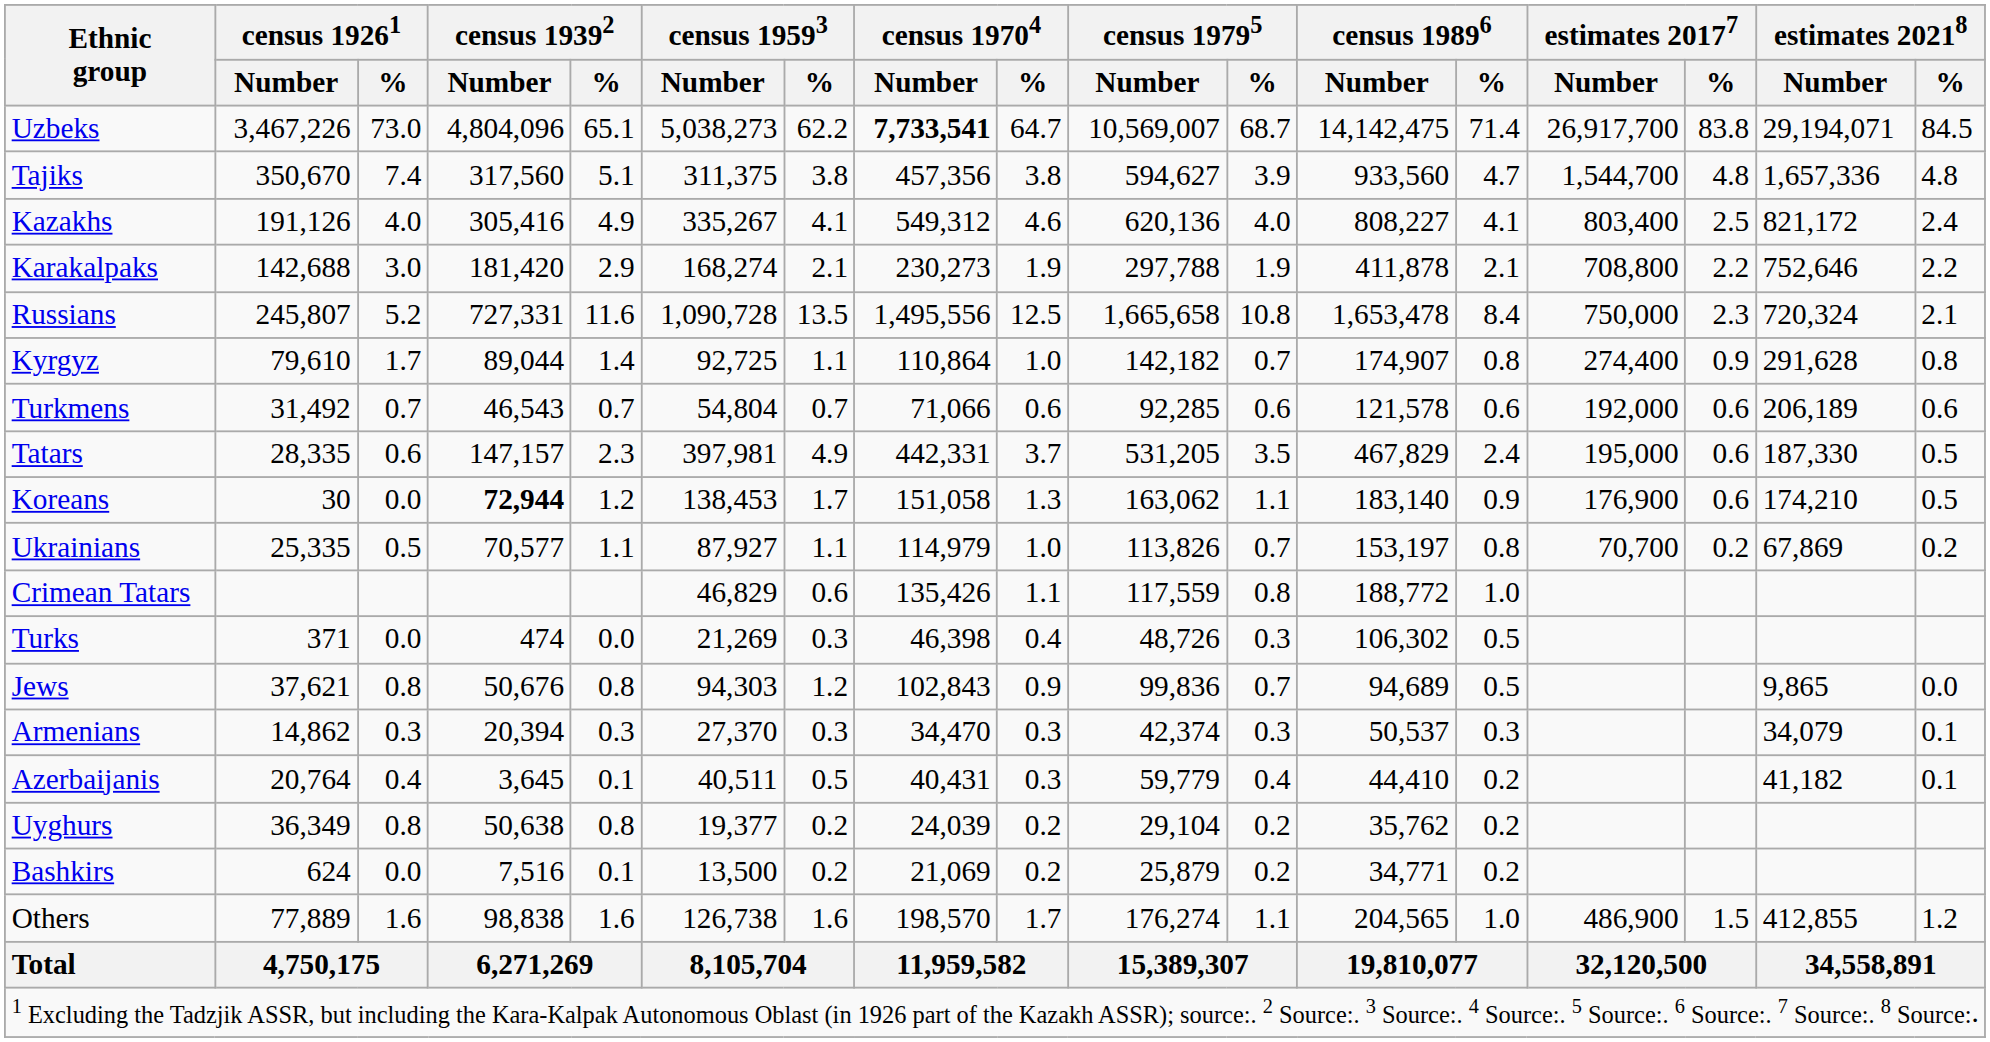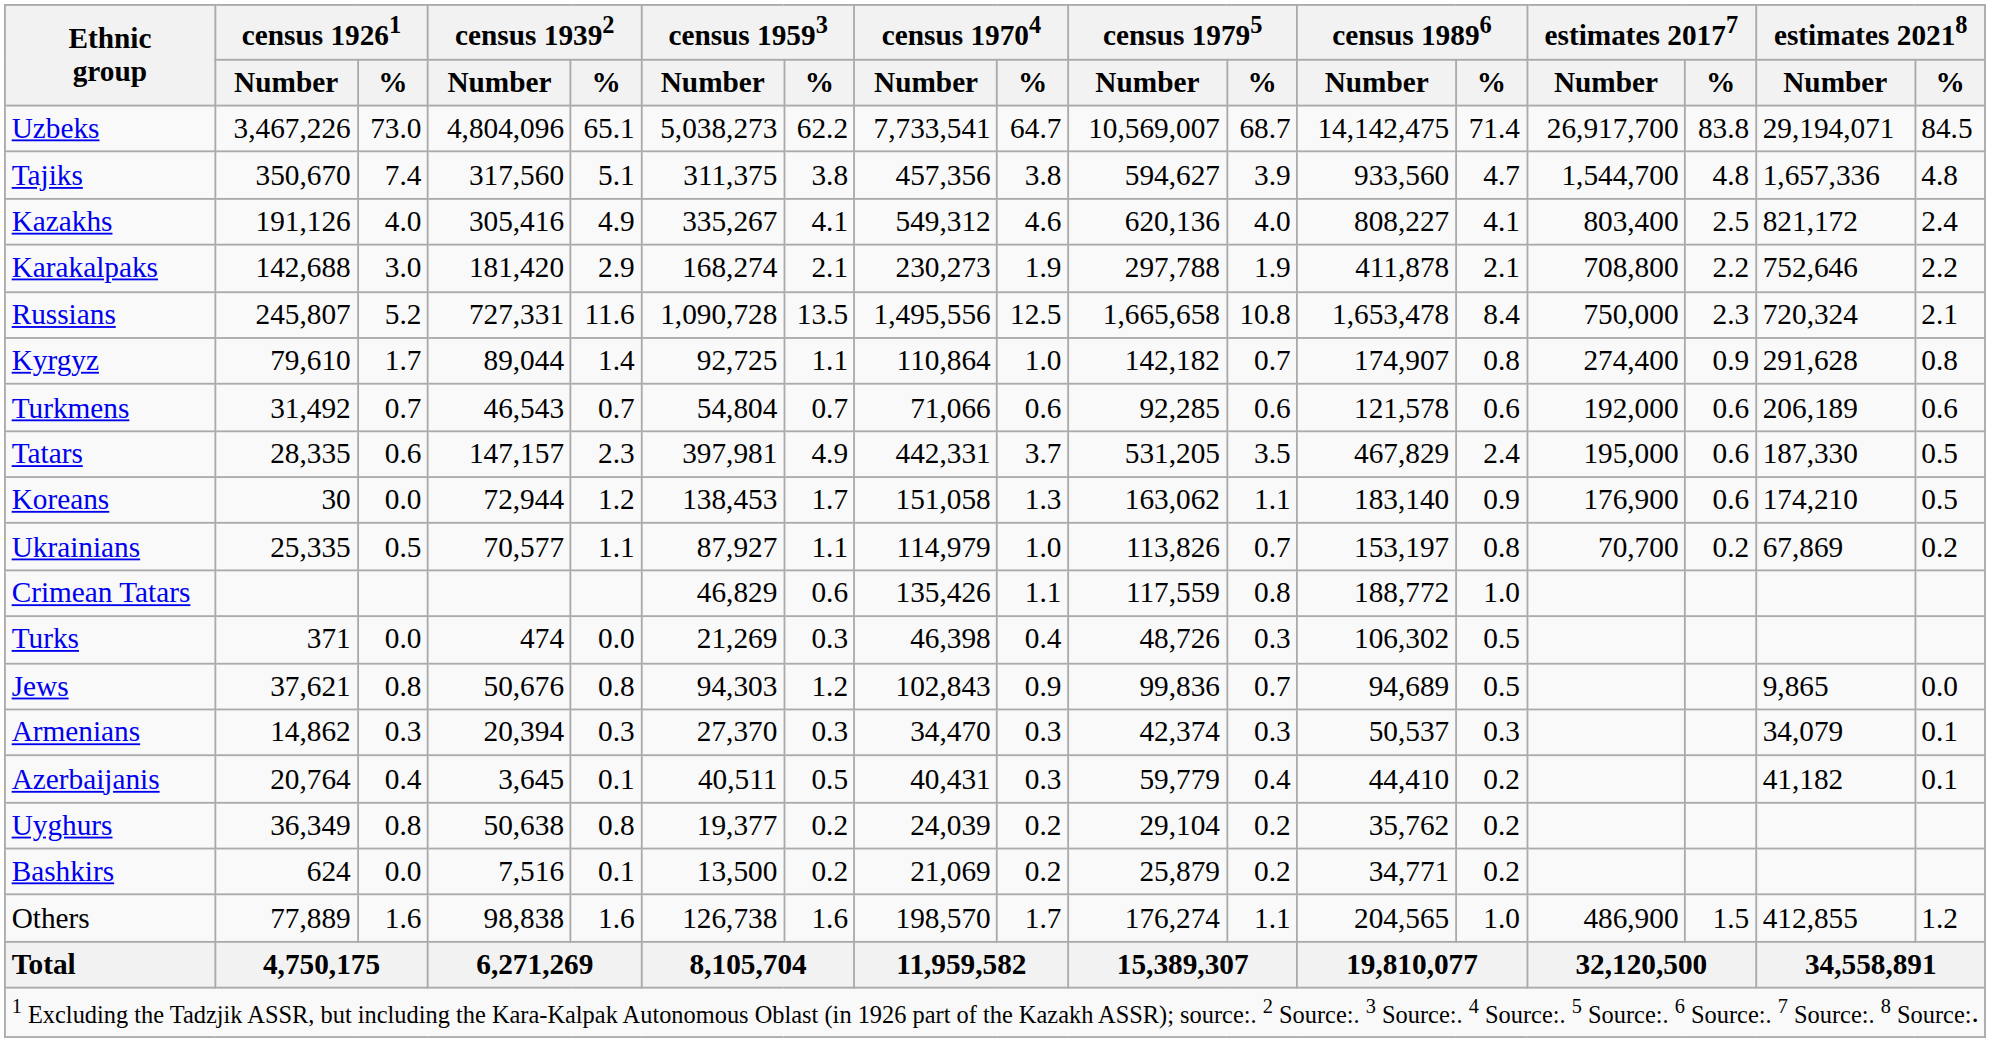Uzbeks | census 19704 / Number: bold -> normal
Koreans | census 19392 / Number: bold -> normal
